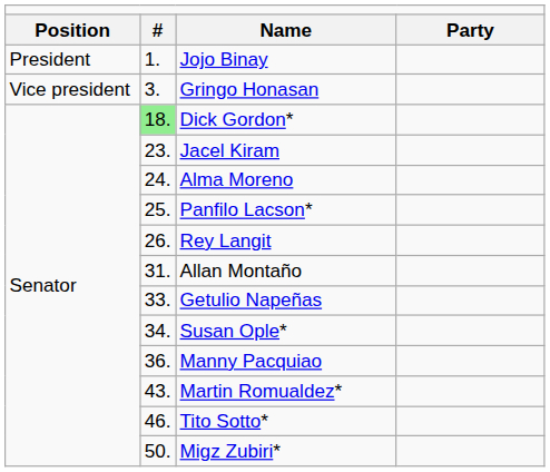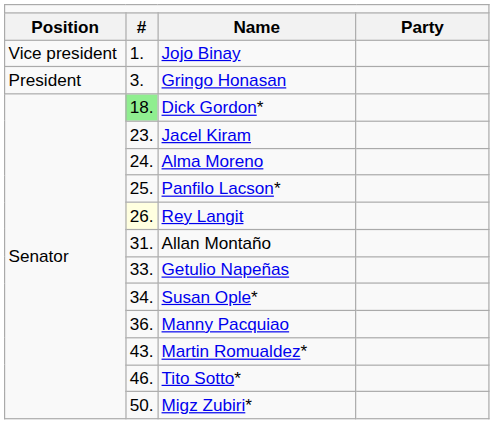Jojo Binay | column 1: President -> Vice president
Gringo Honasan | column 1: Vice president -> President
Rey Langit | column 2: no background -> lightyellow background
